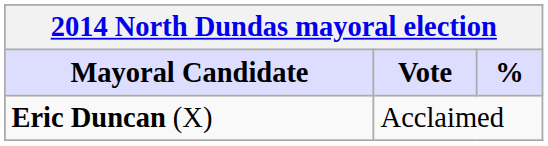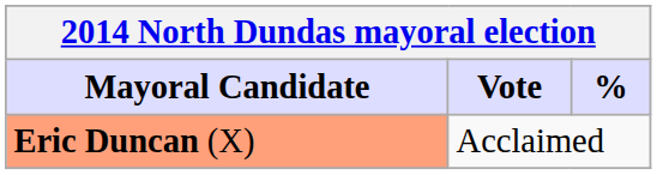Eric Duncan (X) | Mayoral Candidate: no background -> lightsalmon background
